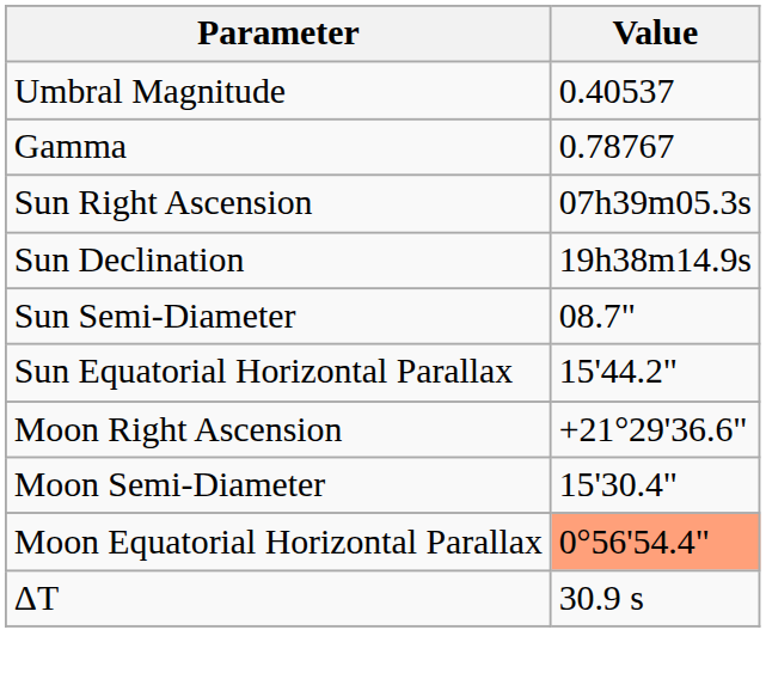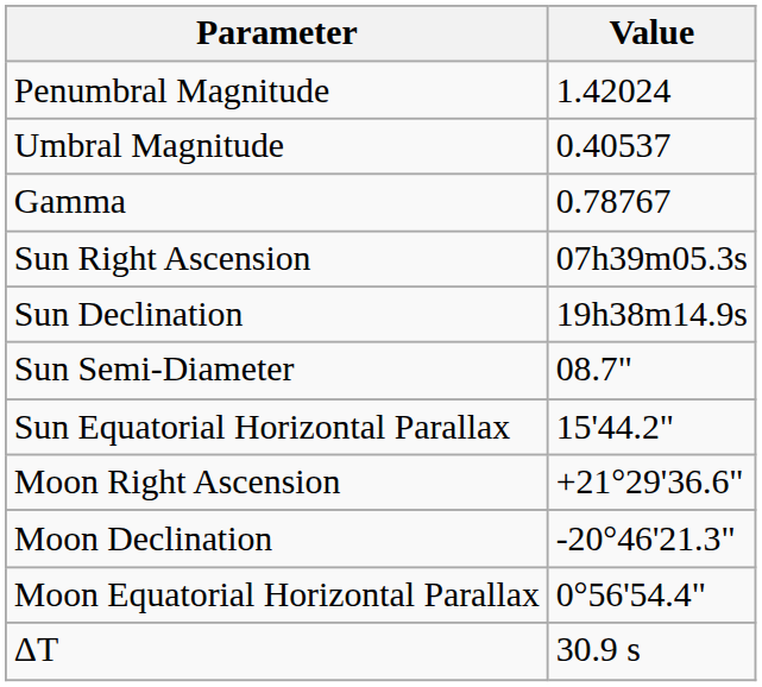+ row: Penumbral Magnitude | 1.42024
+ row: Moon Declination | -20°46'21.3"
- row: Moon Semi-Diameter | 15'30.4"
Moon Equatorial Horizontal Parallax | Value: lightsalmon background -> no background
